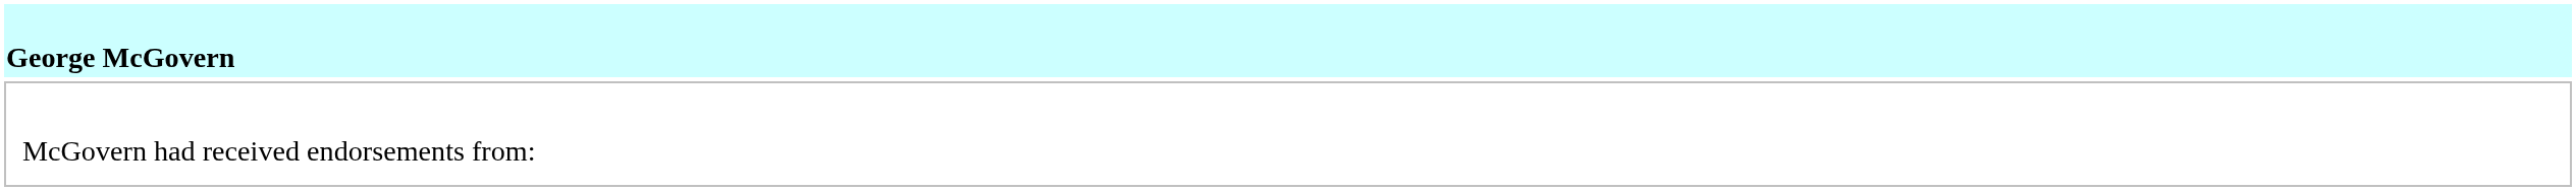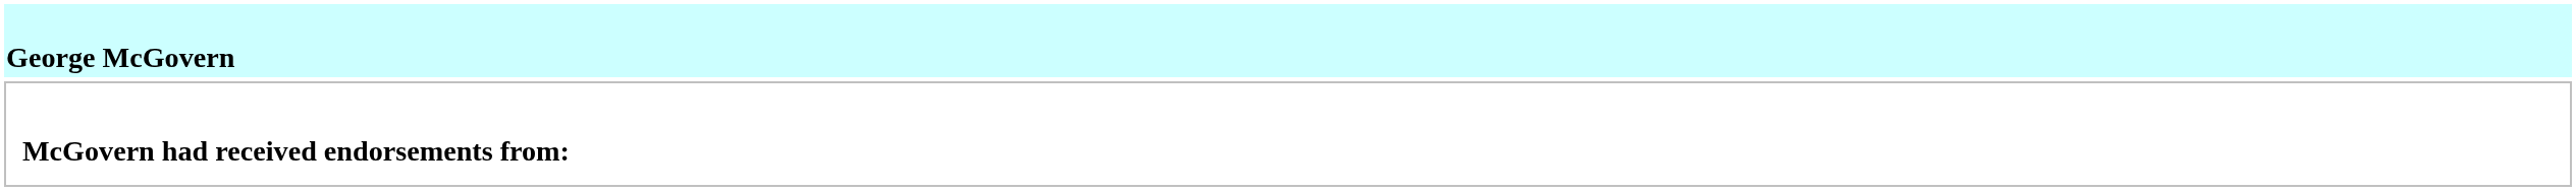row 2 | column 1: normal -> bold
